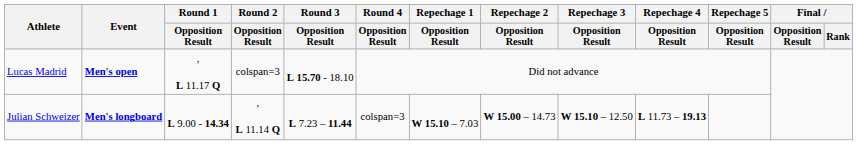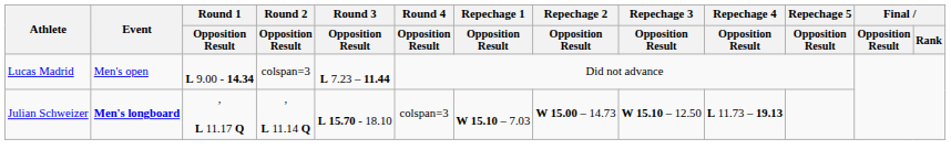Lucas Madrid | Event: bold -> normal
Lucas Madrid | Round 1 / Opposition Result: , L 11.17 Q -> L 9.00 - 14.34
Lucas Madrid | Round 3 / Opposition Result: L 15.70 - 18.10 -> L 7.23 – 11.44
Julian Schweizer | Round 1 / Opposition Result: L 9.00 - 14.34 -> , L 11.17 Q
Julian Schweizer | Round 3 / Opposition Result: L 7.23 – 11.44 -> L 15.70 - 18.10
